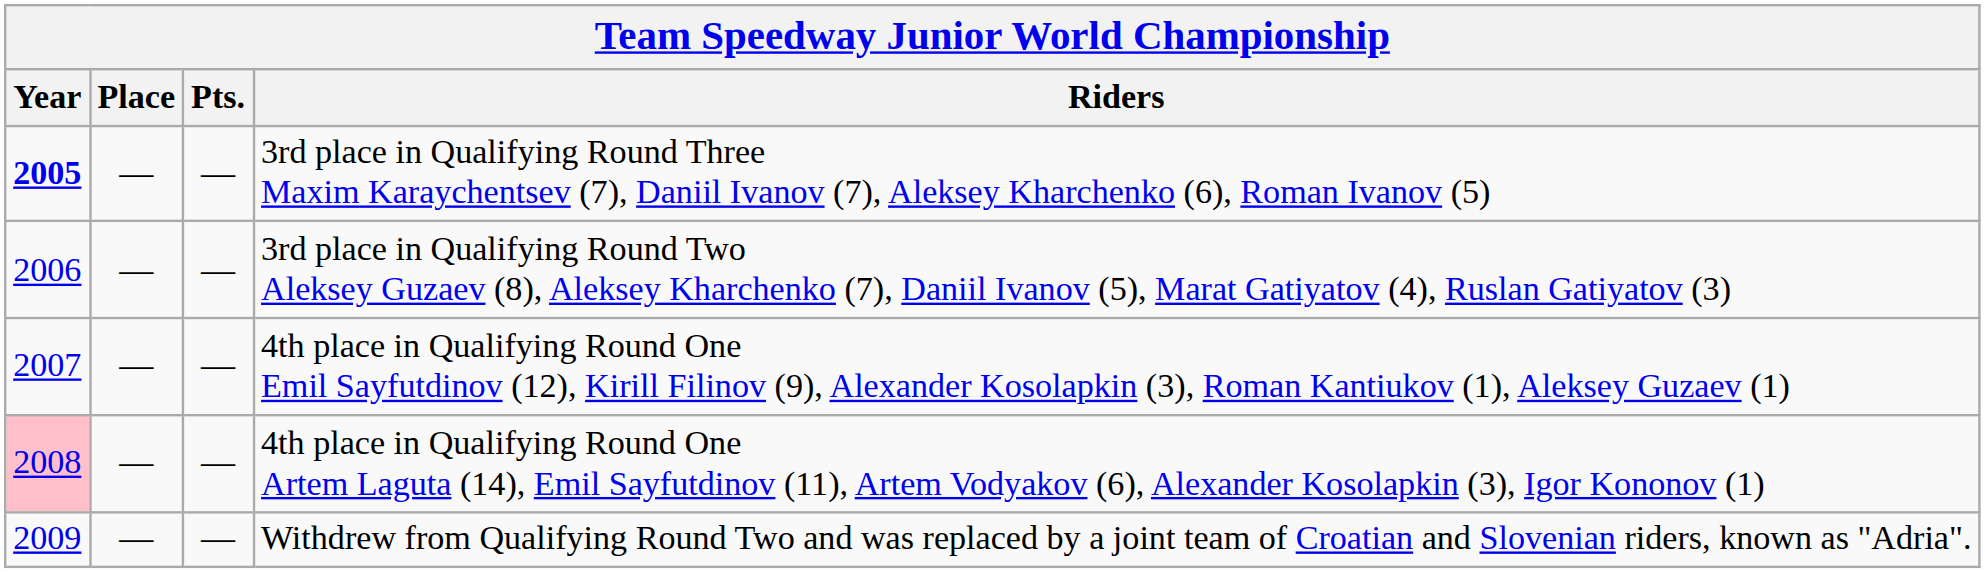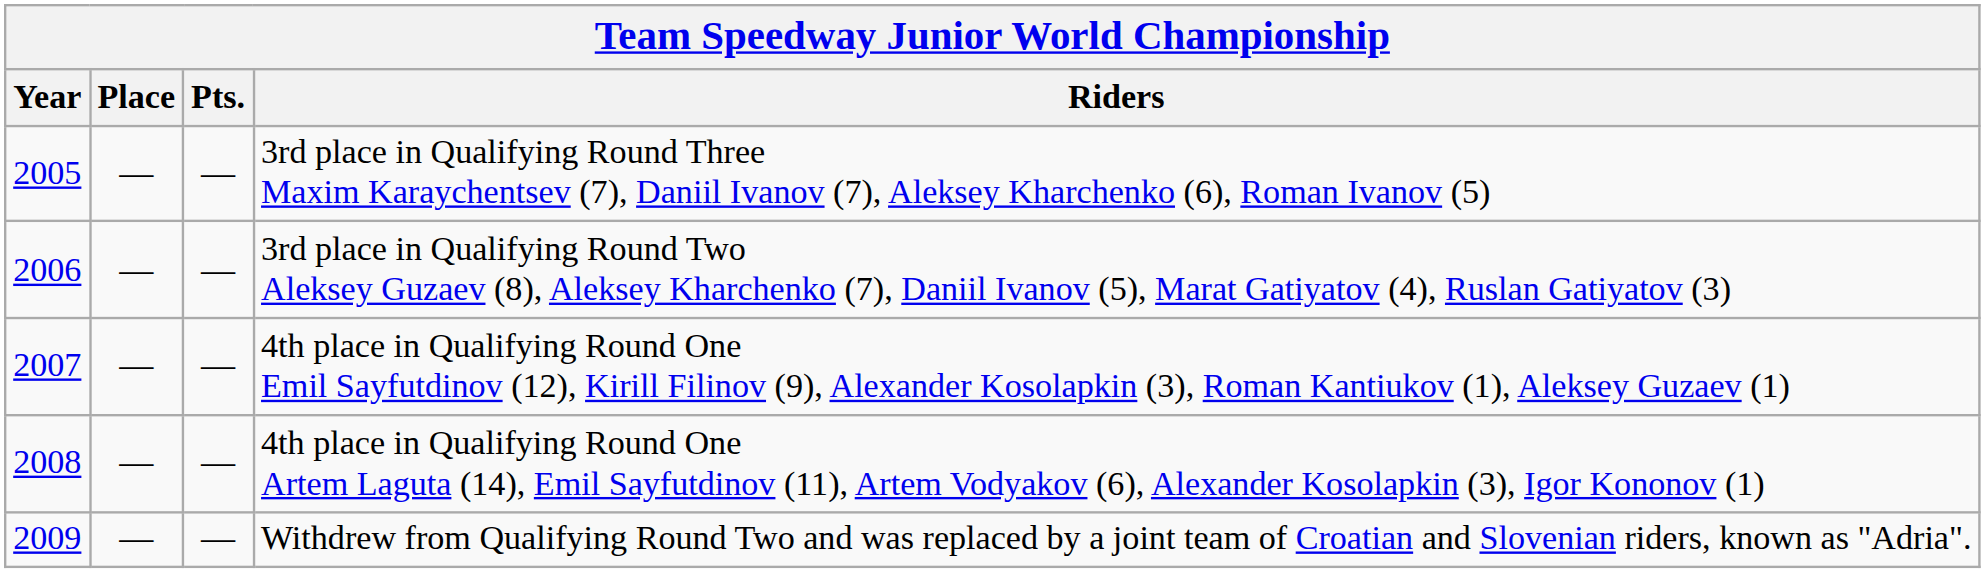row 3 | Year: bold -> normal
row 6 | Year: pink background -> no background
